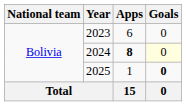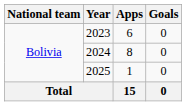2024 | Apps: bold -> normal
2024 | Goals: lightyellow background -> no background
2025 | Goals: bold -> normal
